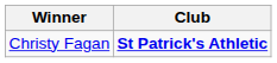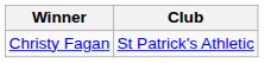Christy Fagan | Club: bold -> normal
